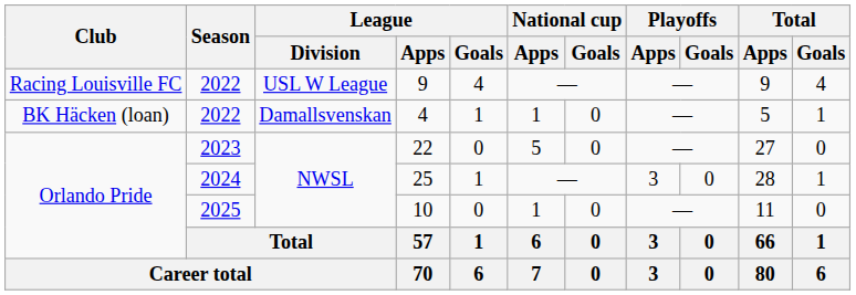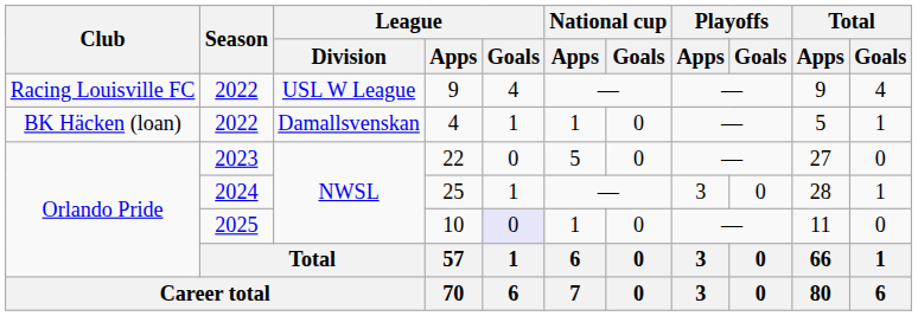10 | League / Goals: no background -> lavender background
